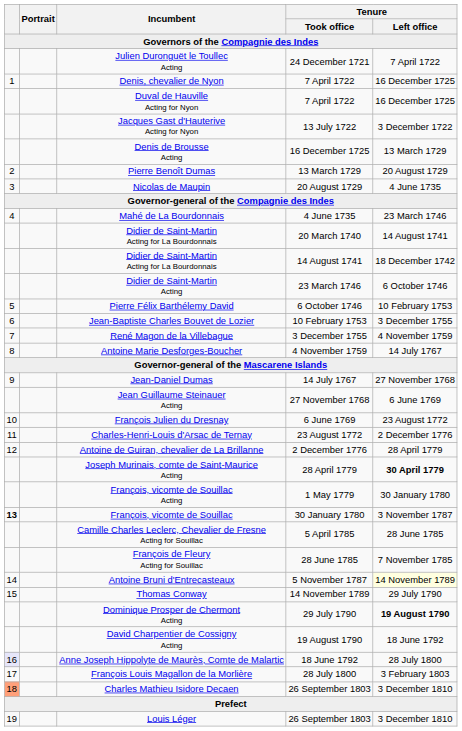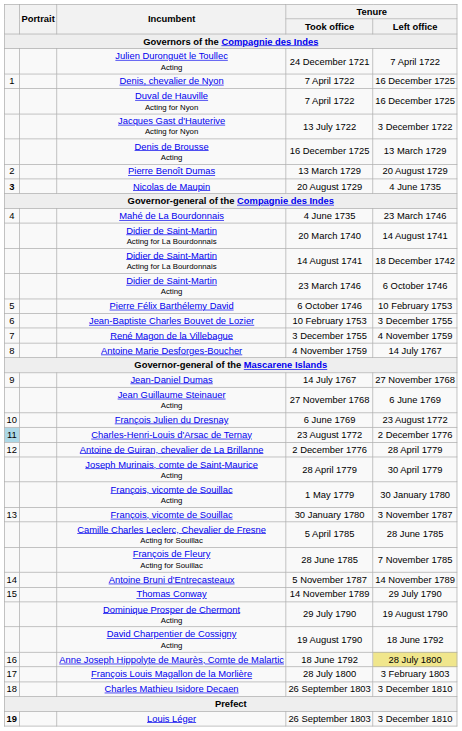Nicolas de Maupin | column 1: normal -> bold
Charles-Henri-Louis d'Arsac de Ternay | column 1: no background -> lightblue background
Joseph Murinais, comte de Saint-Maurice Acting | Tenure / Left office: bold -> normal
François, vicomte de Souillac | column 1: bold -> normal
Antoine Bruni d'Entrecasteaux | Tenure / Left office: lightyellow background -> no background
Dominique Prosper de Chermont Acting | Tenure / Left office: bold -> normal
Anne Joseph Hippolyte de Maurès, Comte de Malartic | column 1: lavender background -> no background
Anne Joseph Hippolyte de Maurès, Comte de Malartic | Tenure / Left office: no background -> khaki background
Charles Mathieu Isidore Decaen | column 1: lightsalmon background -> no background
Louis Léger | column 1: normal -> bold
